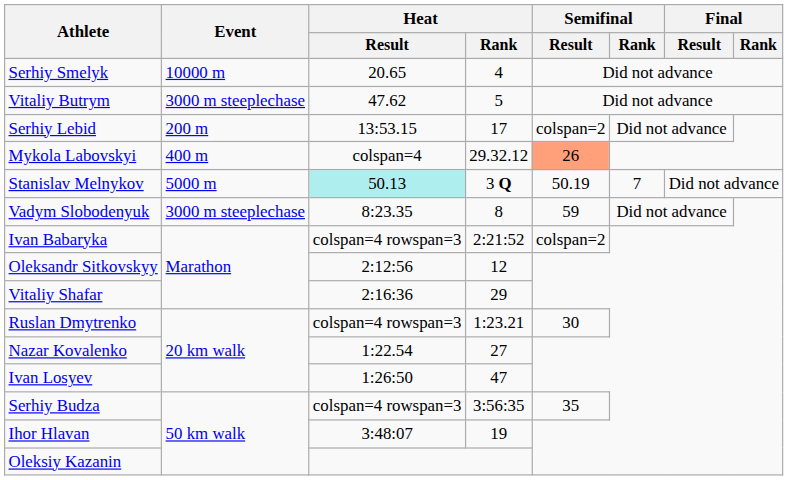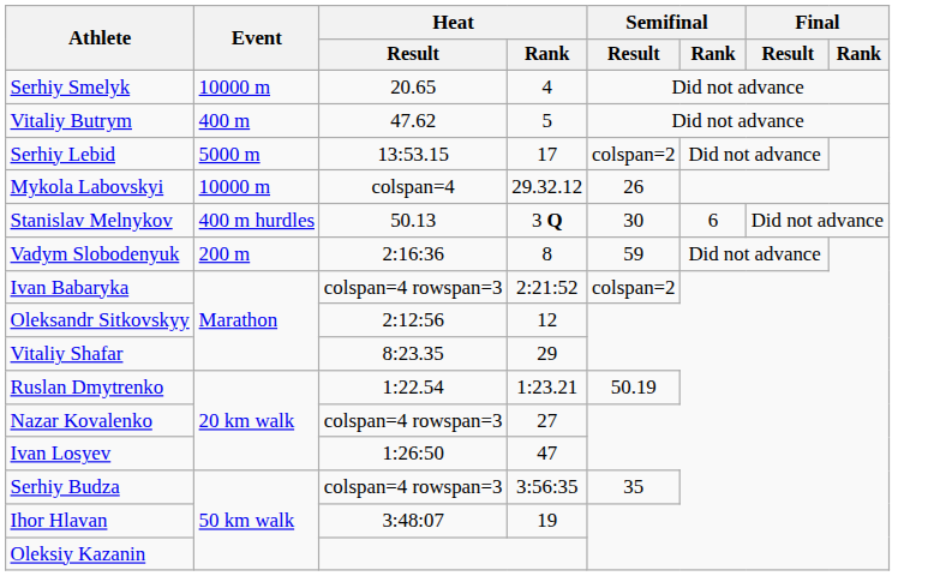Vitaliy Butrym | Event: 3000 m steeplechase -> 400 m
Serhiy Lebid | Event: 200 m -> 5000 m
Mykola Labovskyi | Event: 400 m -> 10000 m
Mykola Labovskyi | Semifinal / Result: lightsalmon background -> no background
Stanislav Melnykov | Event: 5000 m -> 400 m hurdles
Stanislav Melnykov | Heat / Result: paleturquoise background -> no background
Stanislav Melnykov | Semifinal / Result: 50.19 -> 30
Stanislav Melnykov | Semifinal / Rank: 7 -> 6
Vadym Slobodenyuk | Event: 3000 m steeplechase -> 200 m
Vadym Slobodenyuk | Heat / Result: 8:23.35 -> 2:16:36
Vitaliy Shafar | Heat / Result: 2:16:36 -> 8:23.35
Ruslan Dmytrenko | Heat / Result: colspan=4 rowspan=3 -> 1:22.54
Ruslan Dmytrenko | Semifinal / Result: 30 -> 50.19
Nazar Kovalenko | Heat / Result: 1:22.54 -> colspan=4 rowspan=3
